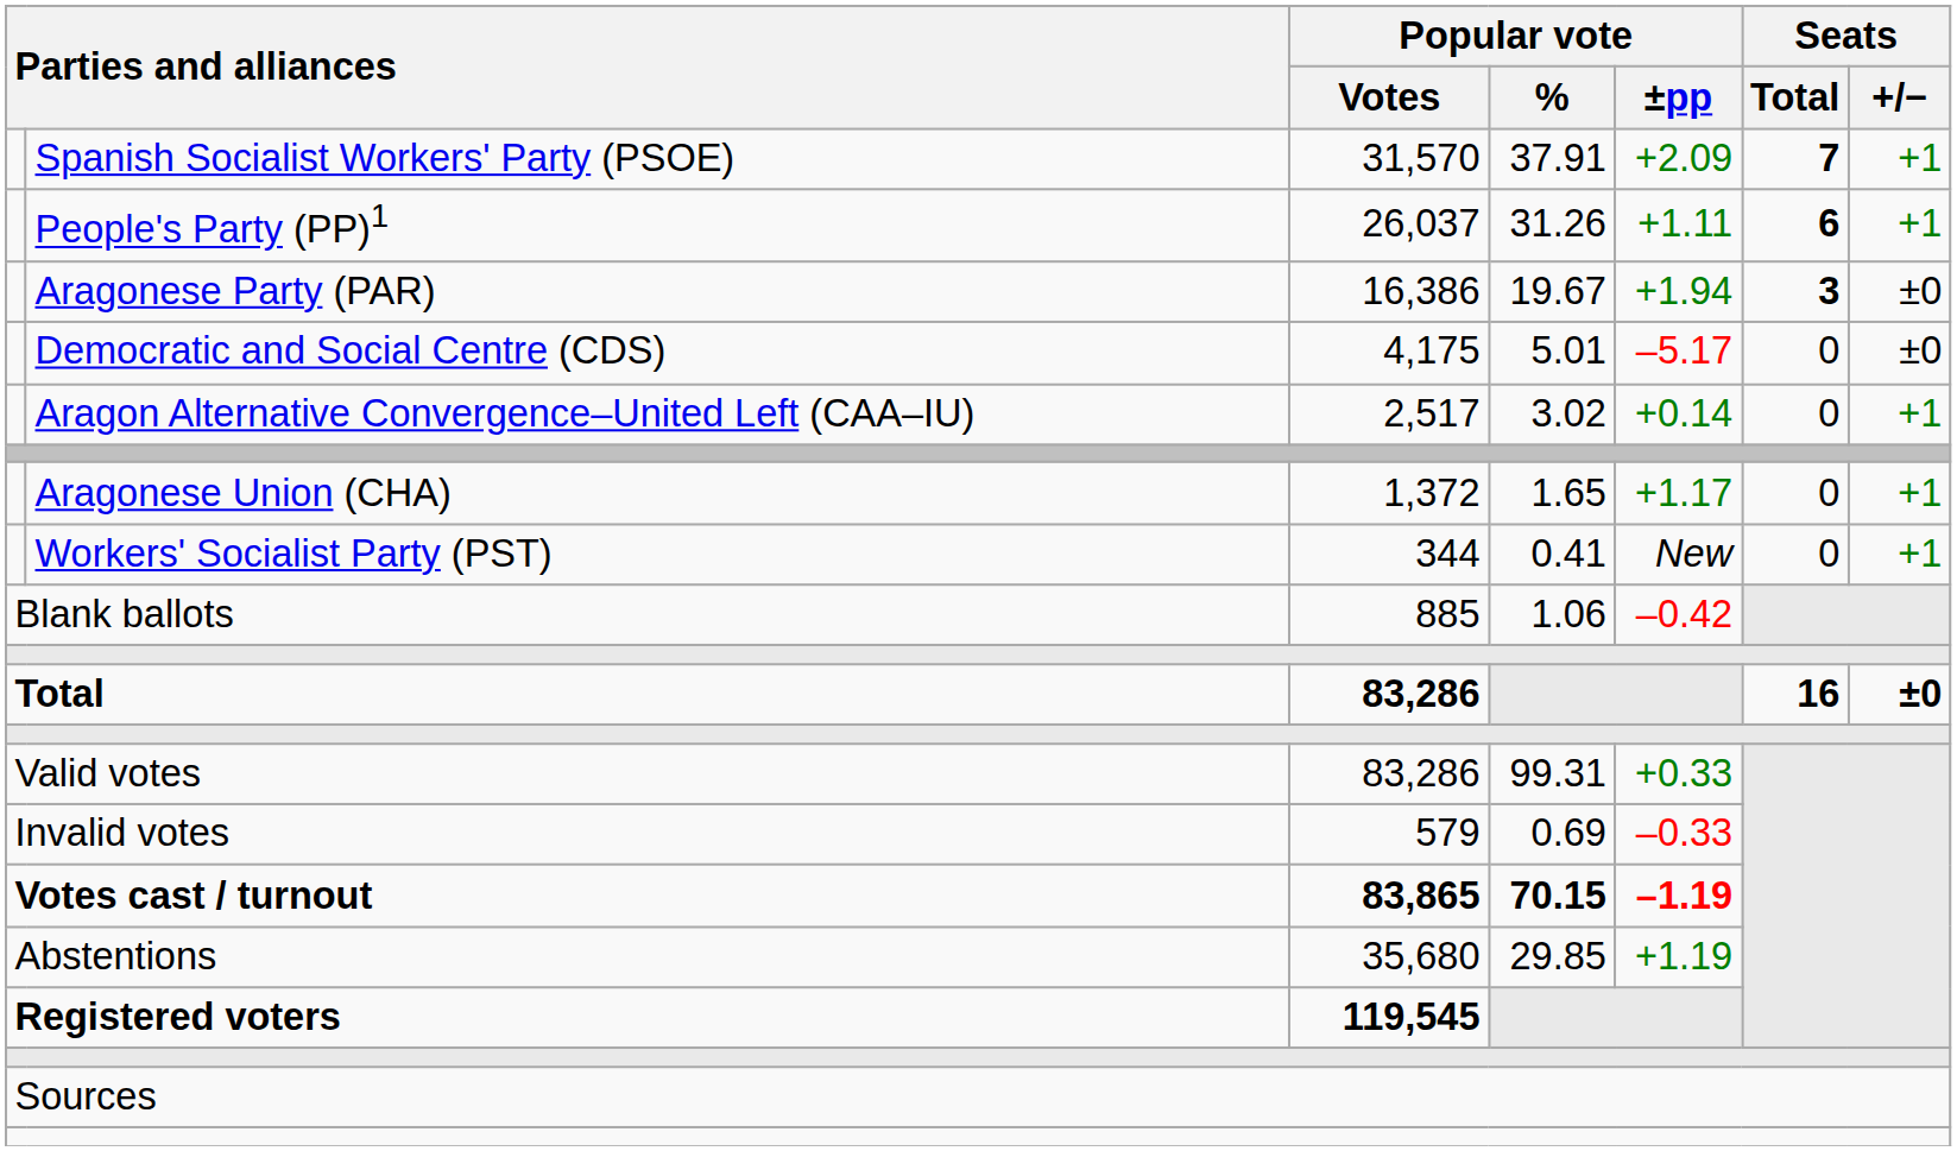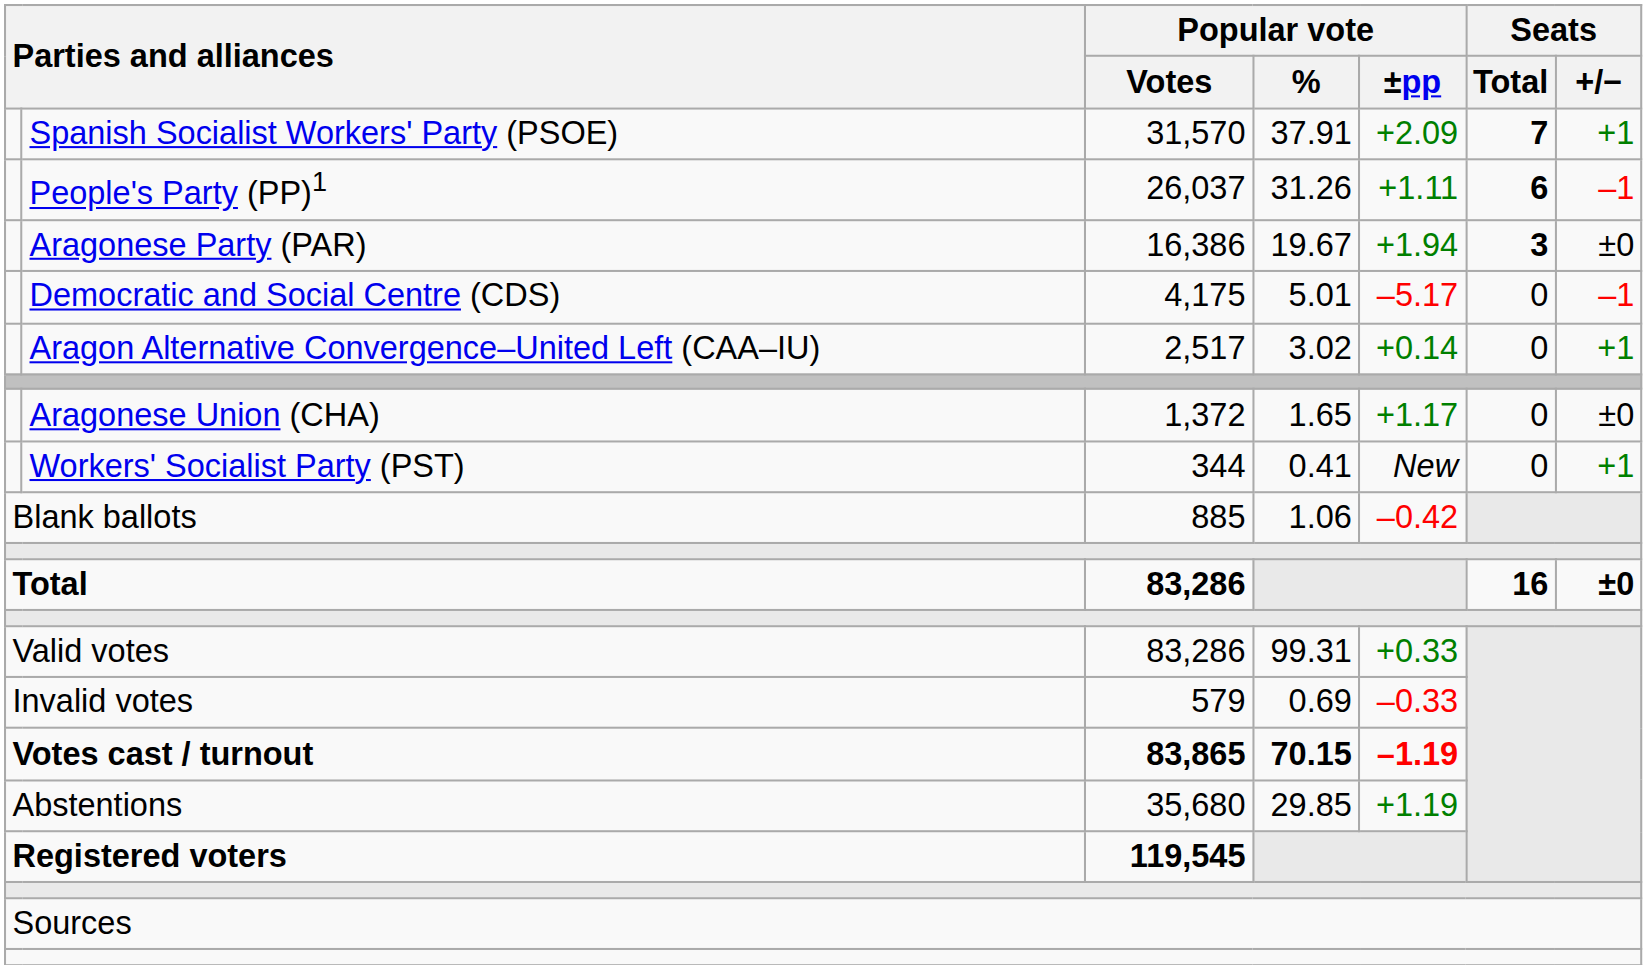People's Party (PP)1 | Seats / +/−: +1 -> –1
Democratic and Social Centre (CDS) | Seats / +/−: ±0 -> –1
Aragonese Union (CHA) | Seats / +/−: +1 -> ±0
